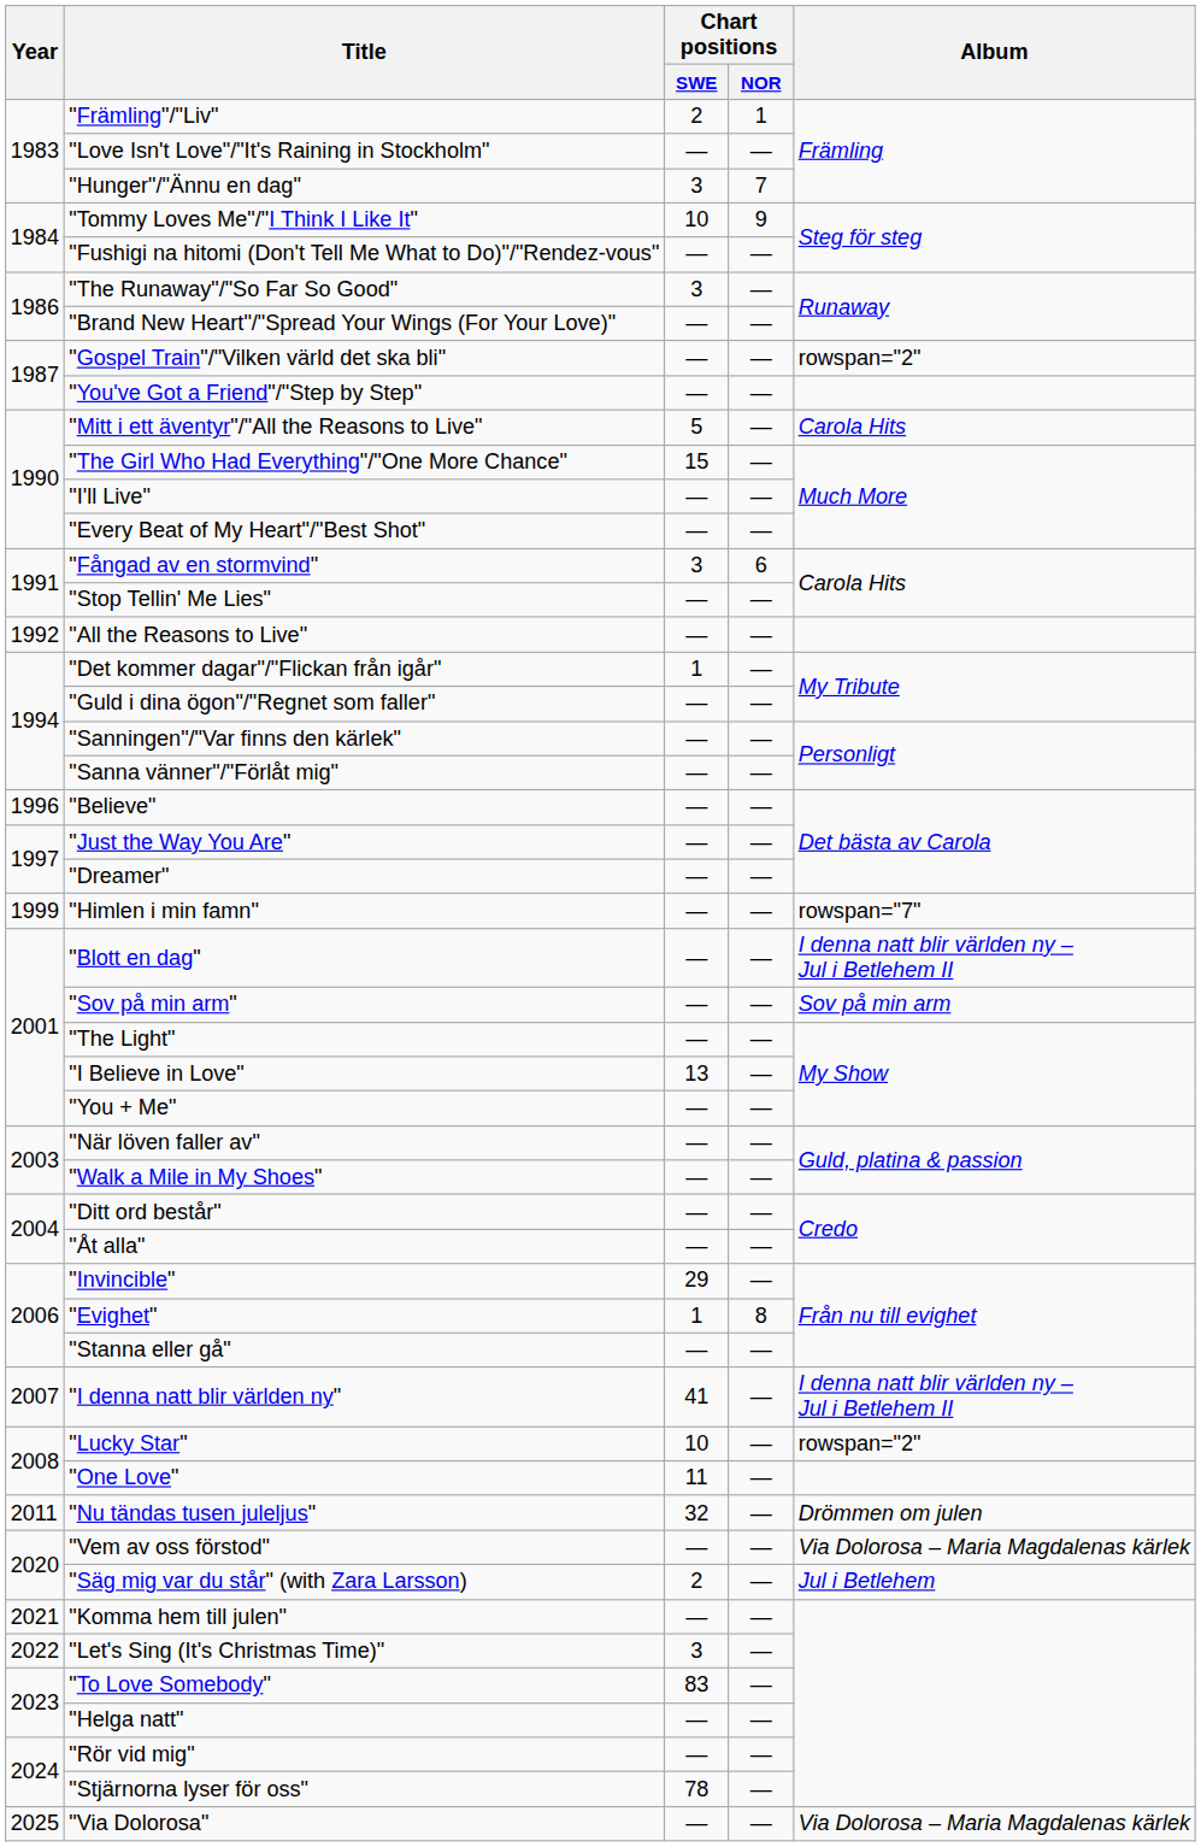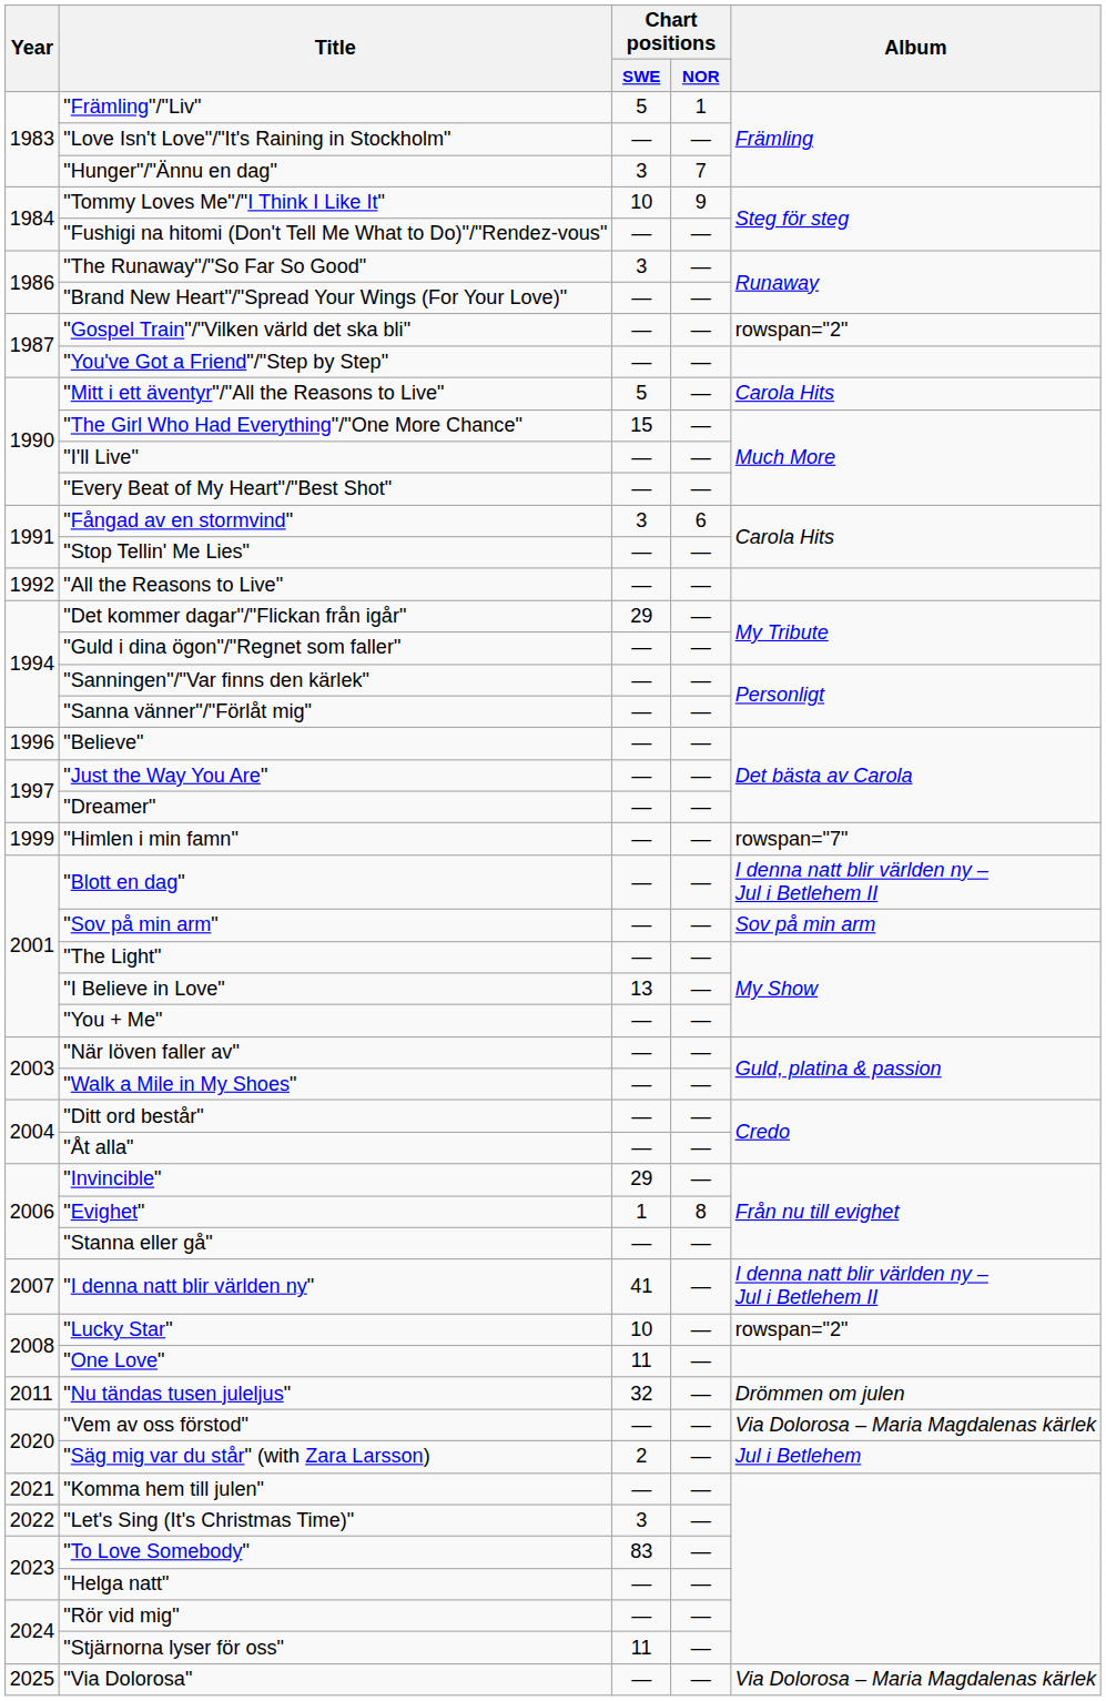"Främling"/"Liv" | Chart positions / SWE: 2 -> 5
"Det kommer dagar"/"Flickan från igår" | Chart positions / SWE: 1 -> 29
"Stjärnorna lyser för oss" | Chart positions / SWE: 78 -> 11
